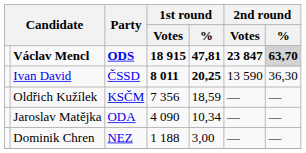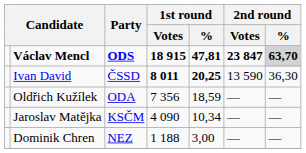Oldřich Kužílek | Party: KSČM -> ODA
Jaroslav Matějka | Party: ODA -> KSČM
